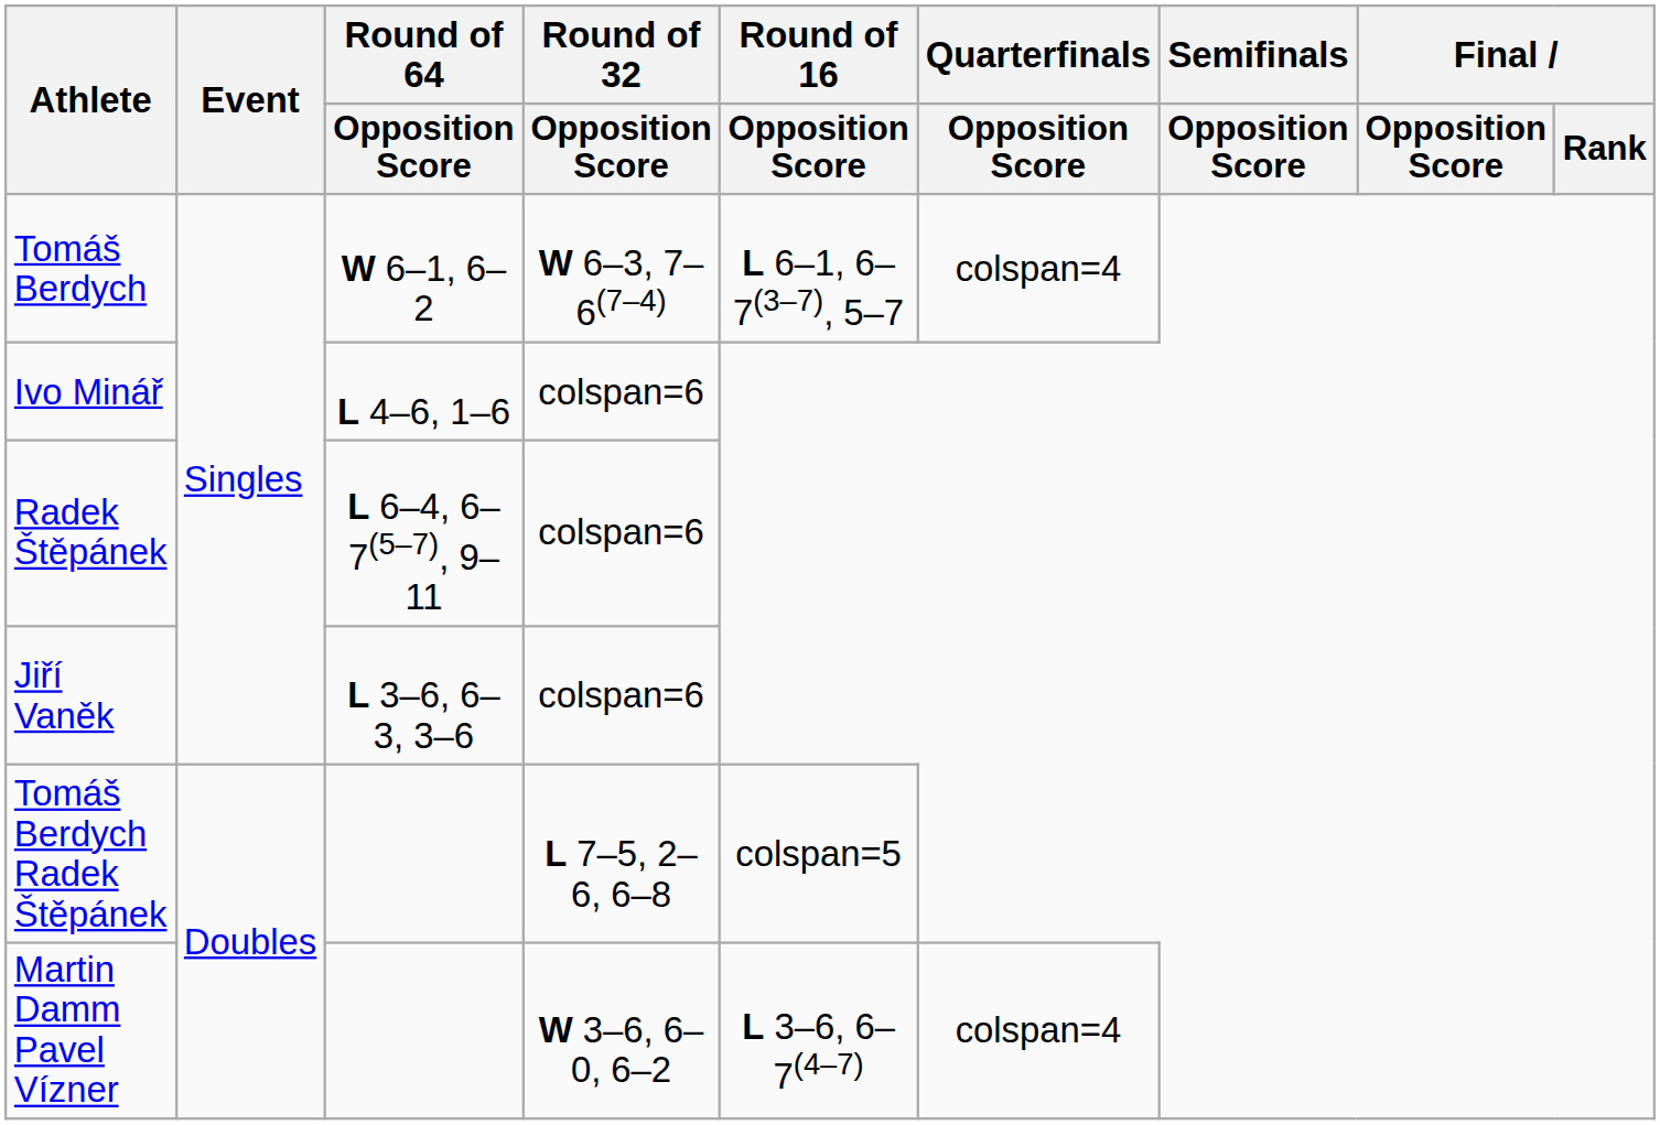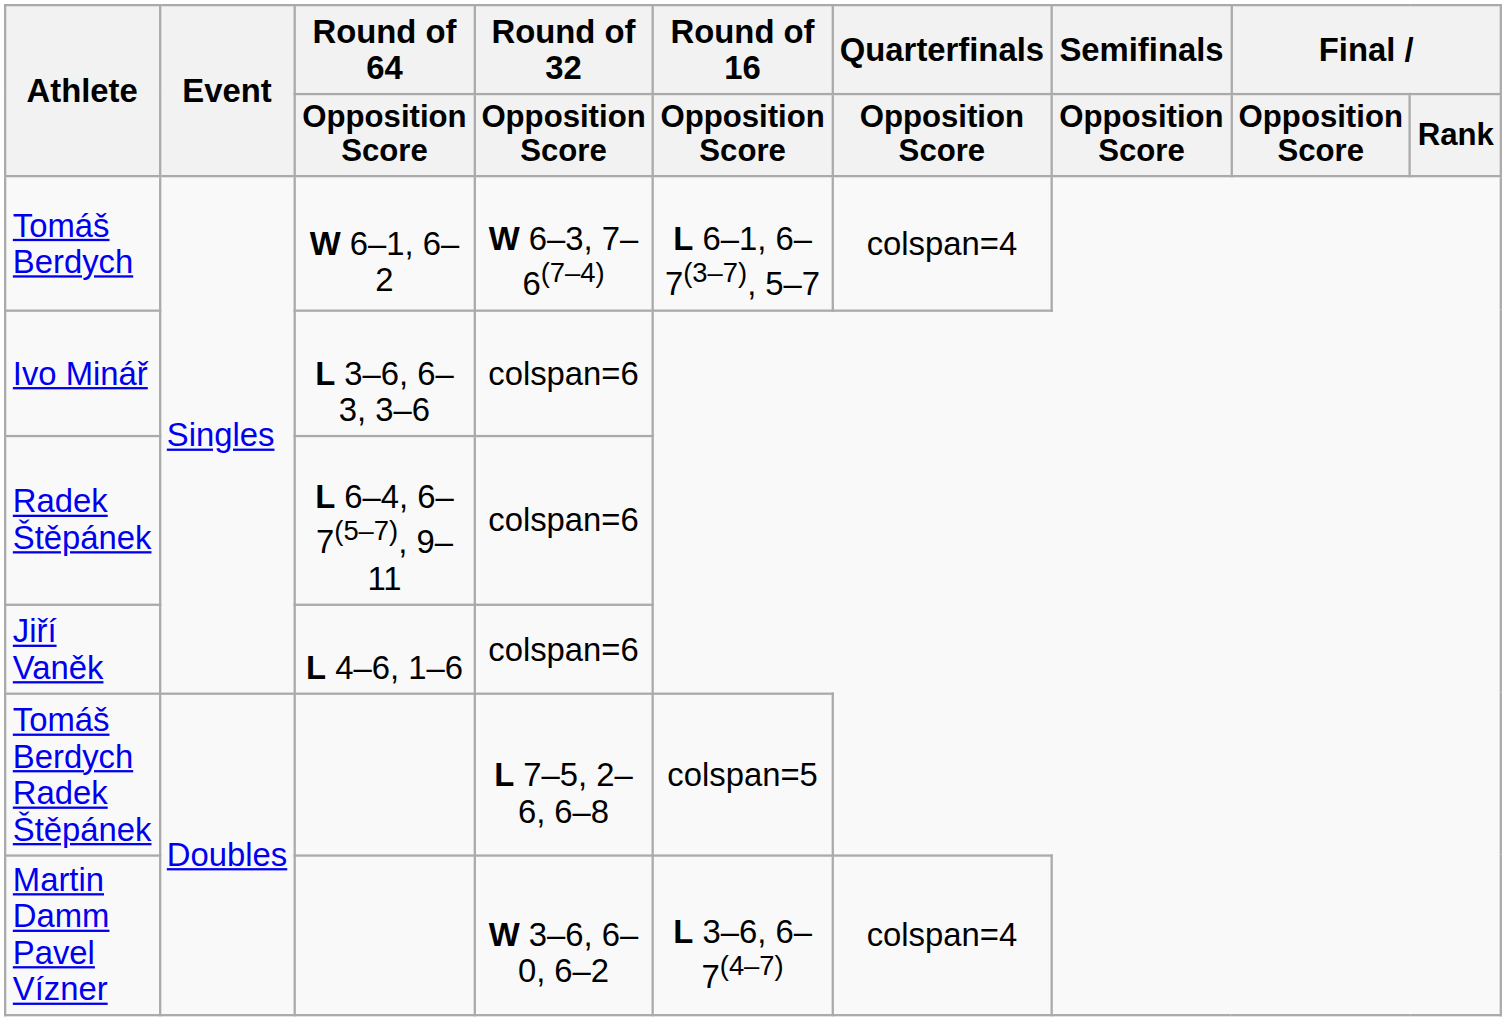Ivo Minář | Round of 64 / Opposition Score: L 4–6, 1–6 -> L 3–6, 6–3, 3–6
Jiří Vaněk | Round of 64 / Opposition Score: L 3–6, 6–3, 3–6 -> L 4–6, 1–6
